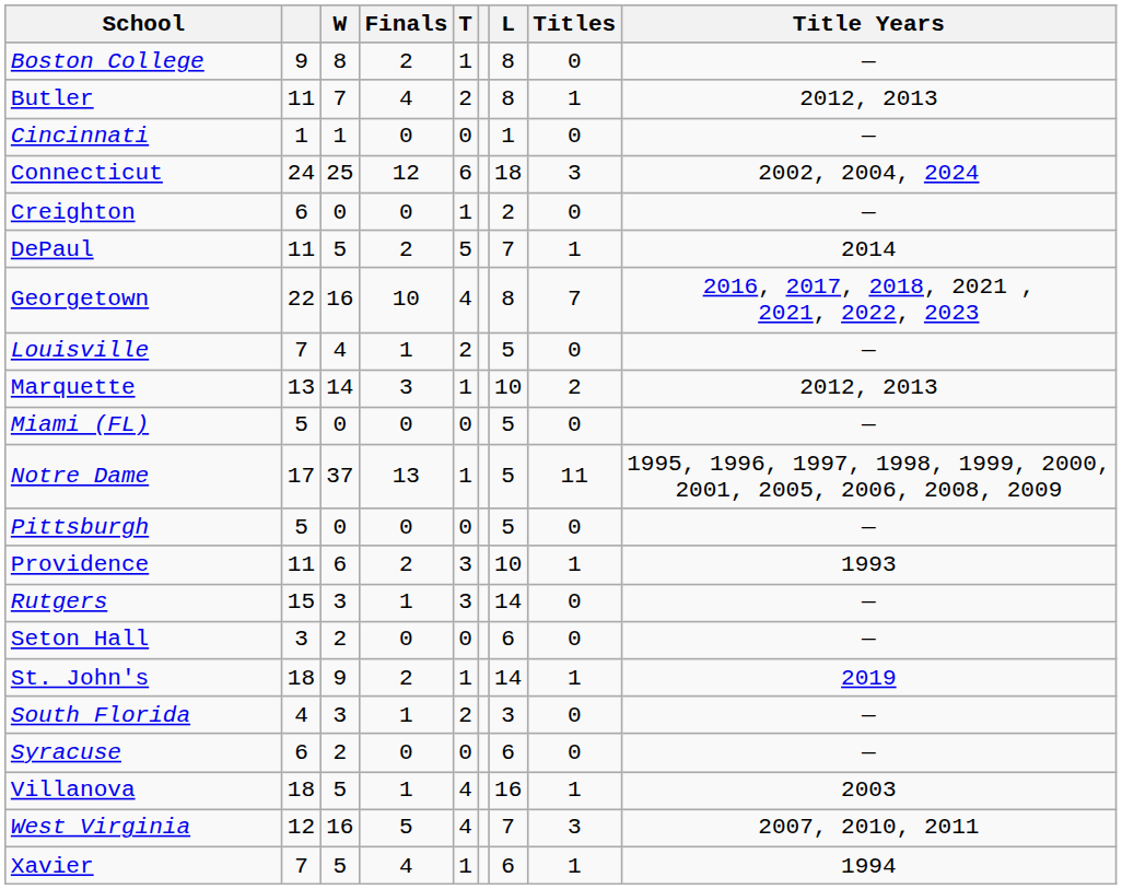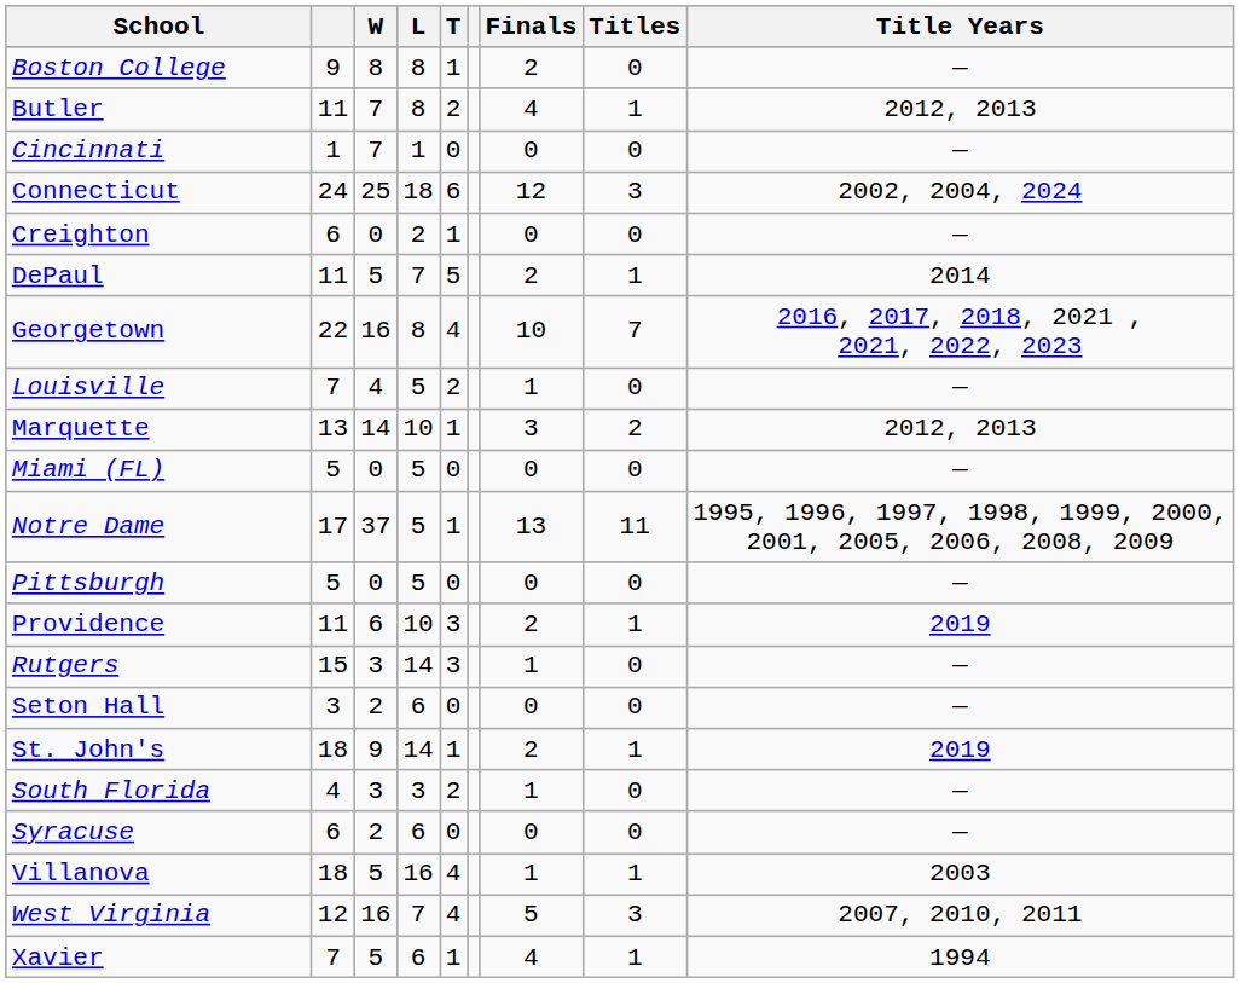columns swapped: L <-> Finals
Cincinnati | W: 1 -> 7
Providence | Title Years: 1993 -> 2019
